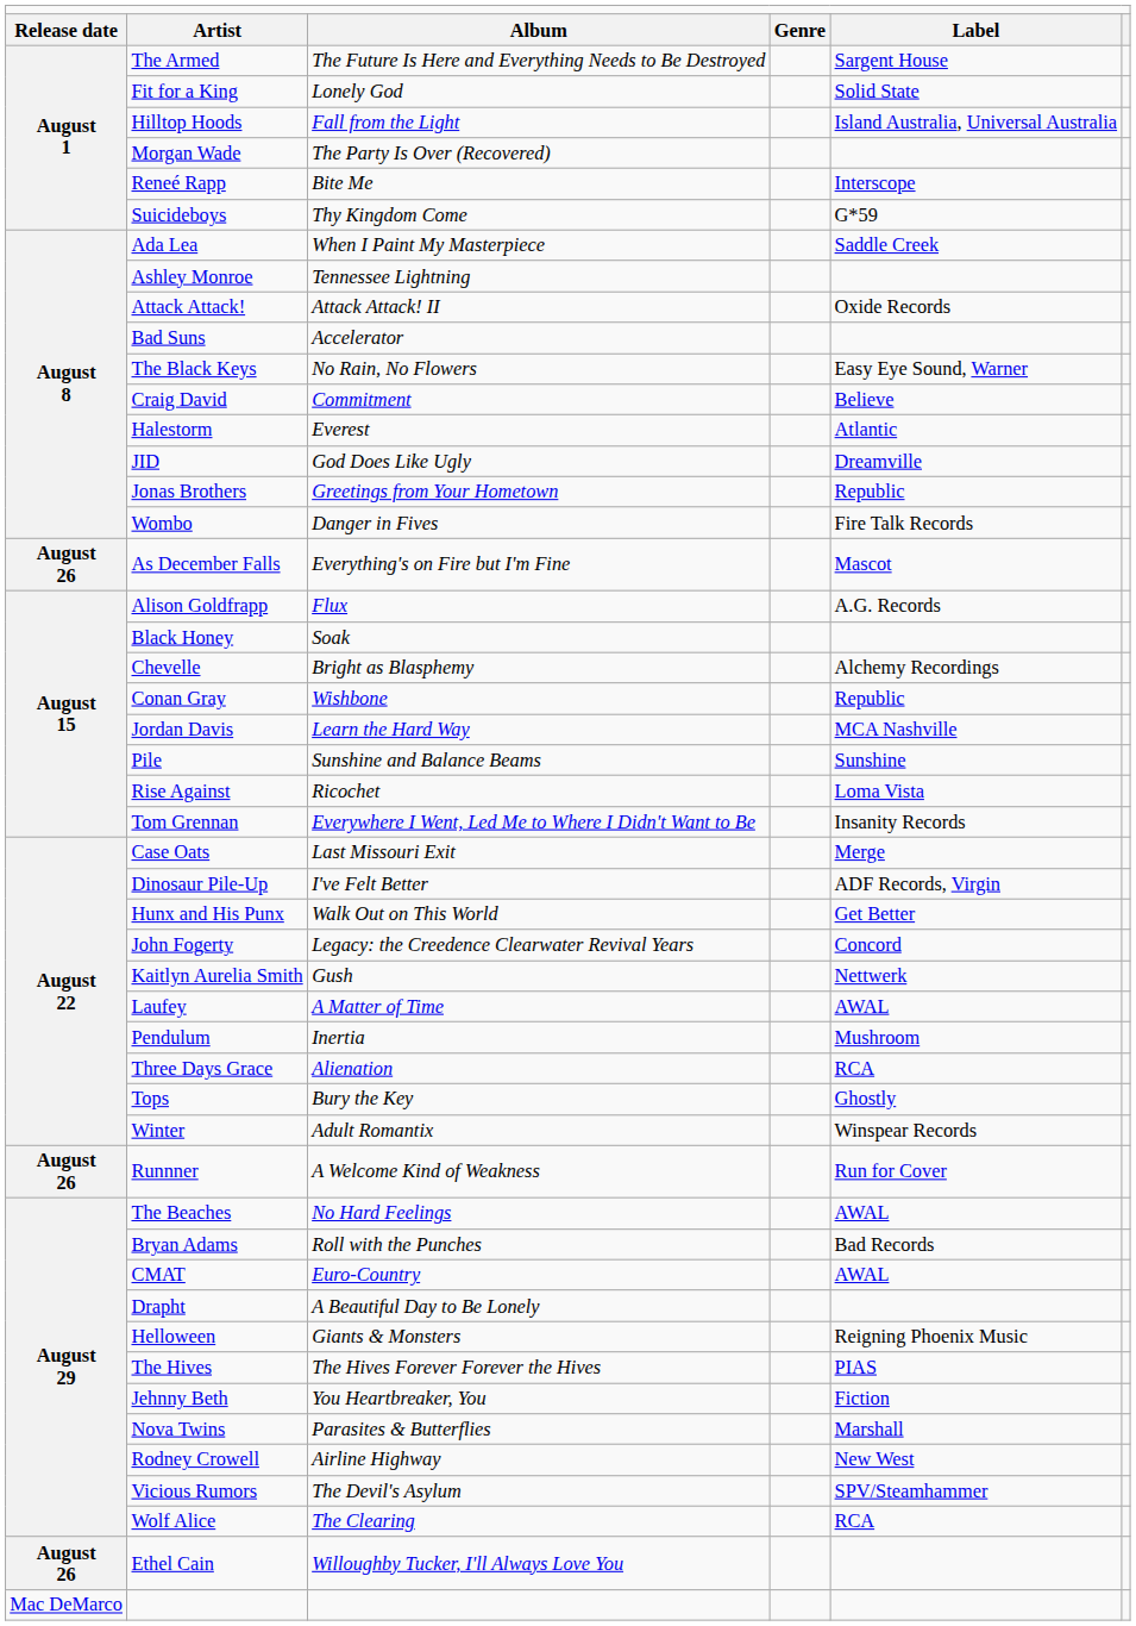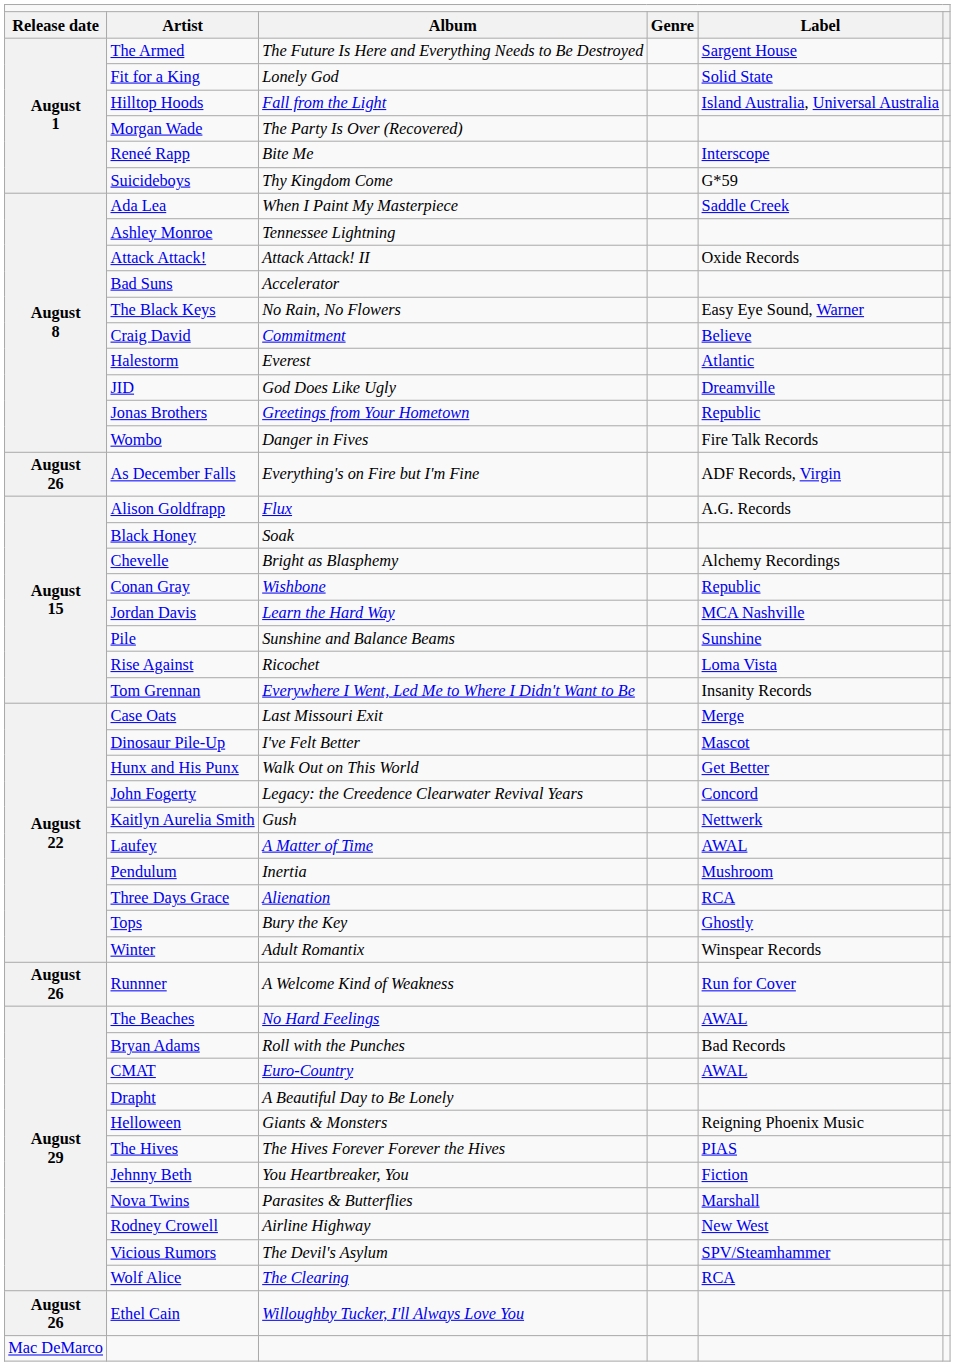As December Falls | column 5: Mascot -> ADF Records, Virgin
Dinosaur Pile-Up | column 5: ADF Records, Virgin -> Mascot
